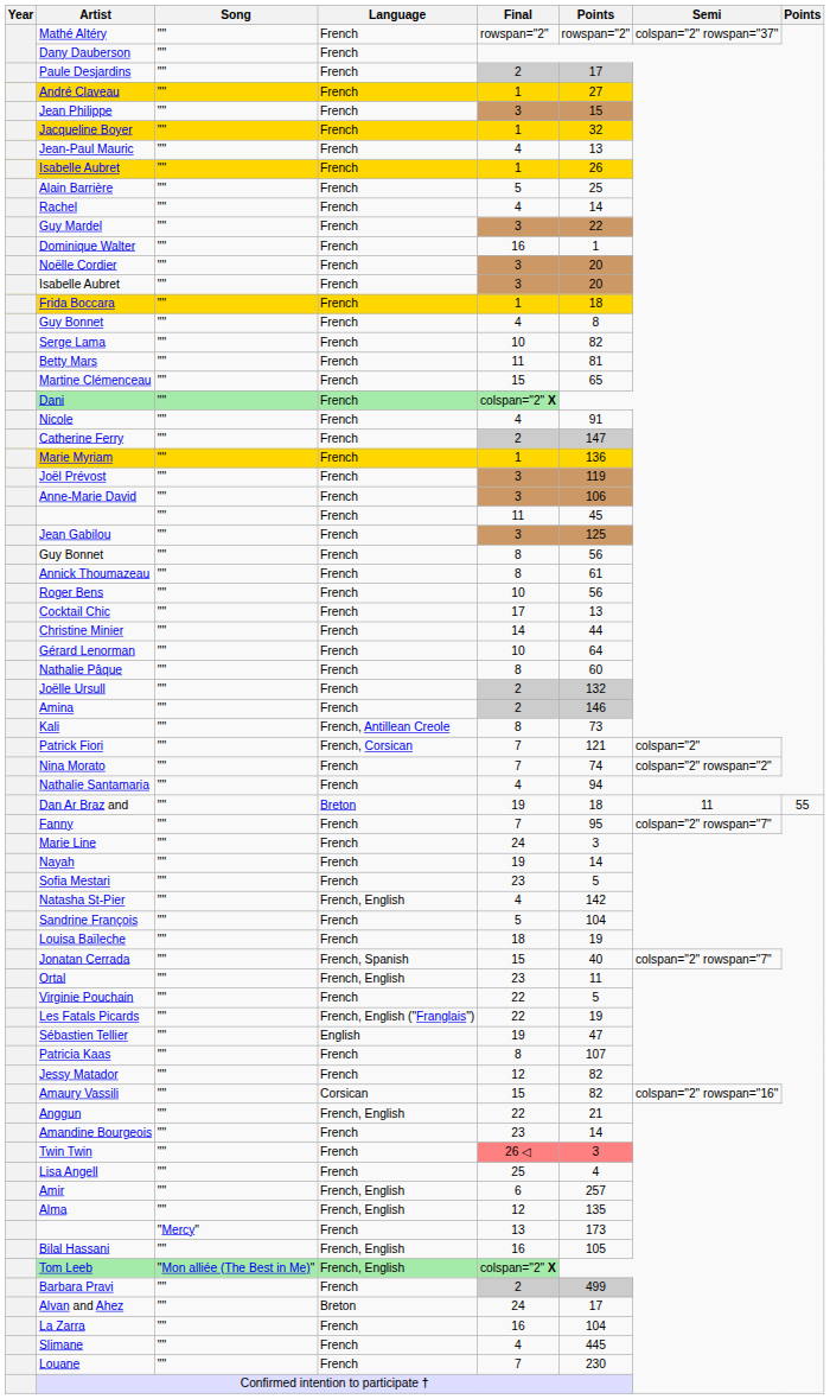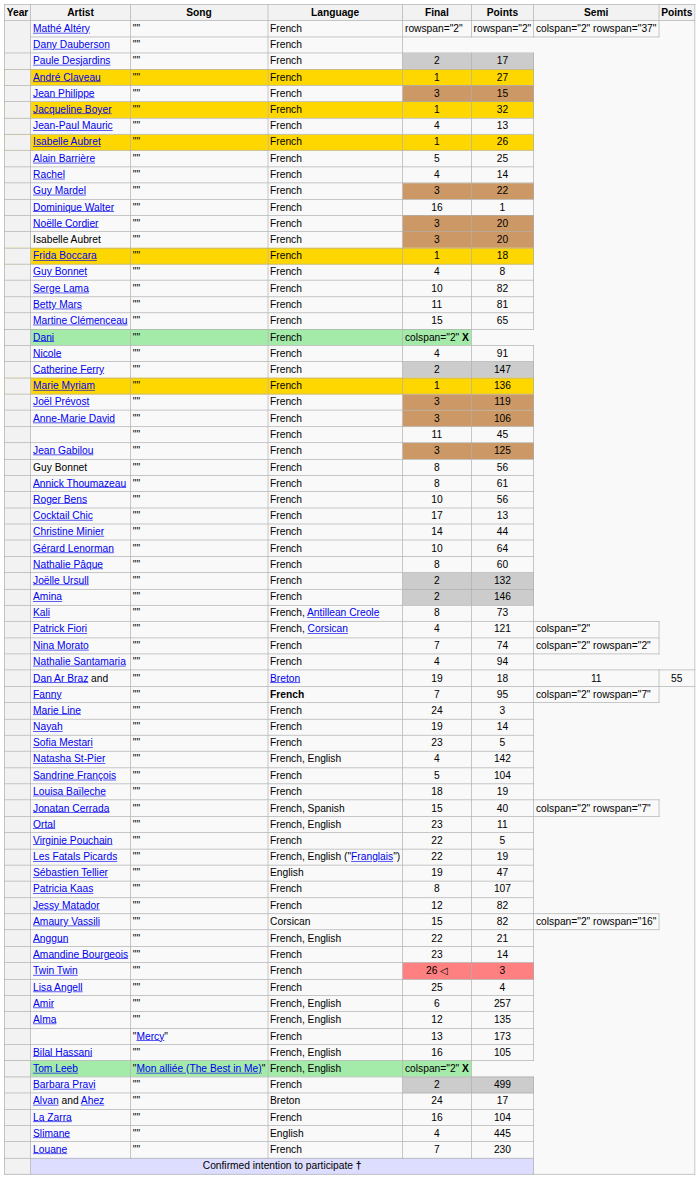Patrick Fiori | Final: 7 -> 4
Fanny | Language: normal -> bold
Slimane | Language: French -> English
